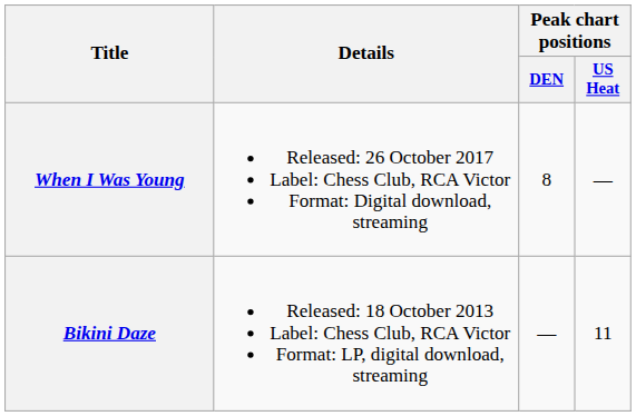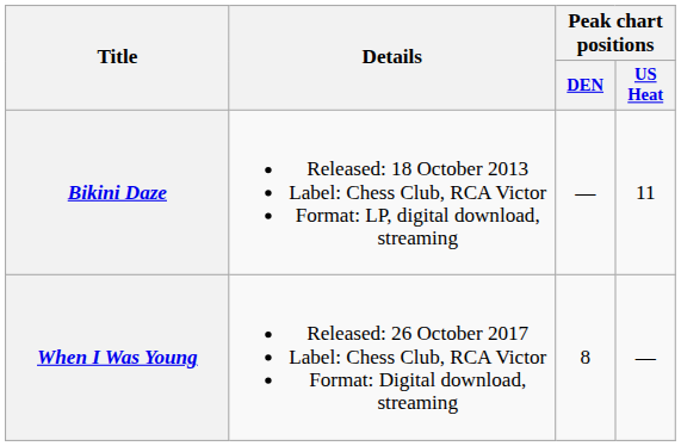rows swapped: Bikini Daze <-> When I Was Young
